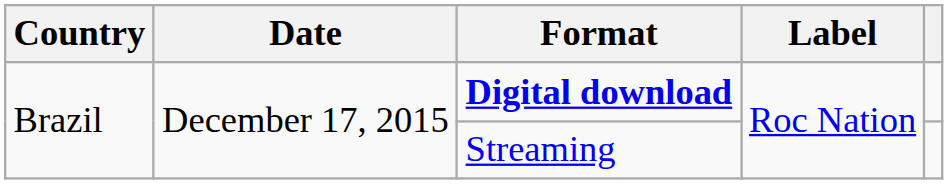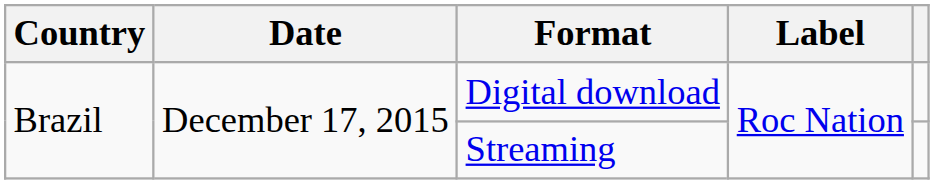Digital download | Format: bold -> normal
